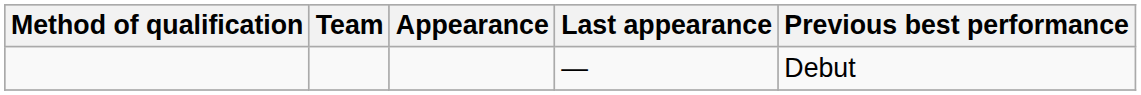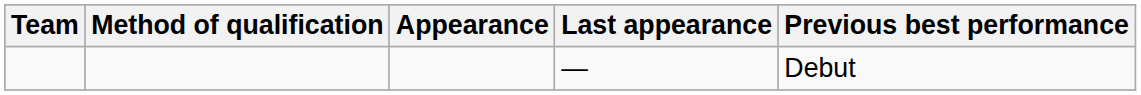columns swapped: Team <-> Method of qualification
